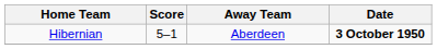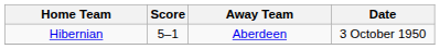Hibernian | Date: bold -> normal
